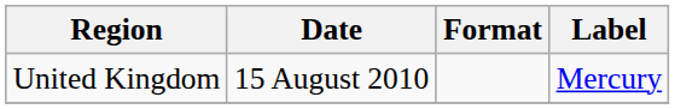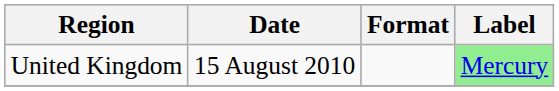United Kingdom | Label: no background -> lightgreen background
